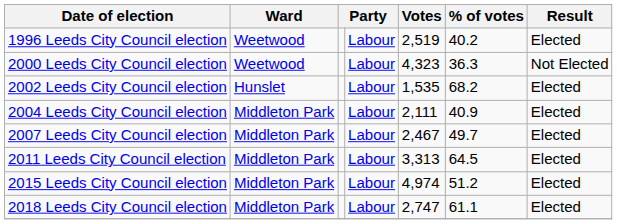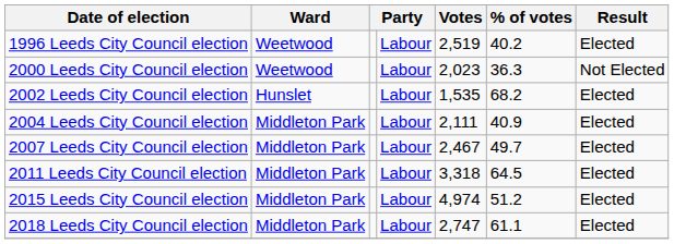2000 Leeds City Council election | Votes: 4,323 -> 2,023
2011 Leeds City Council election | Votes: 3,313 -> 3,318
